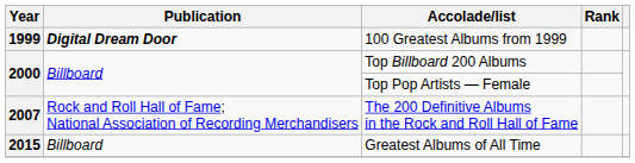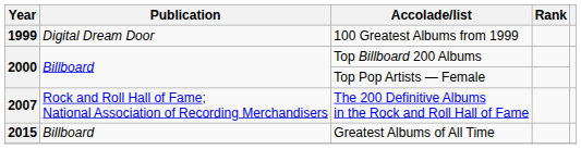100 Greatest Albums from 1999 | Publication: bold -> normal
